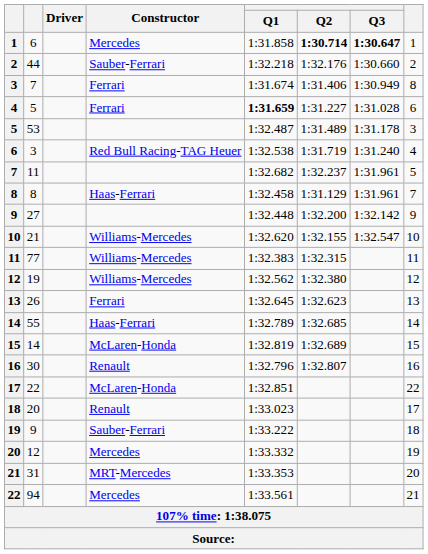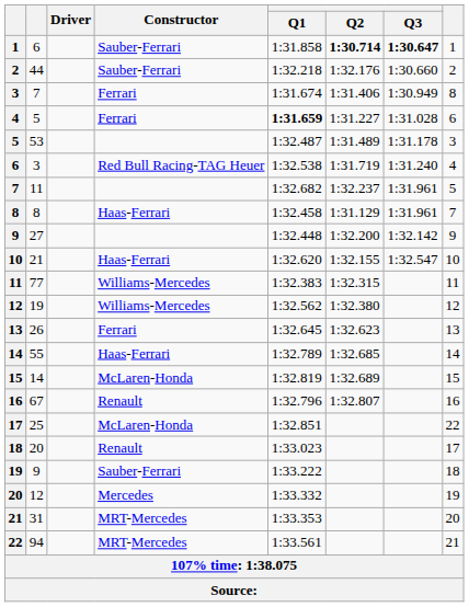row 3 | Constructor: Mercedes -> Sauber-Ferrari
row 12 | Constructor: Williams-Mercedes -> Haas-Ferrari
row 18 | column 2: 30 -> 67
row 19 | column 2: 22 -> 25
row 24 | Constructor: Mercedes -> MRT-Mercedes
